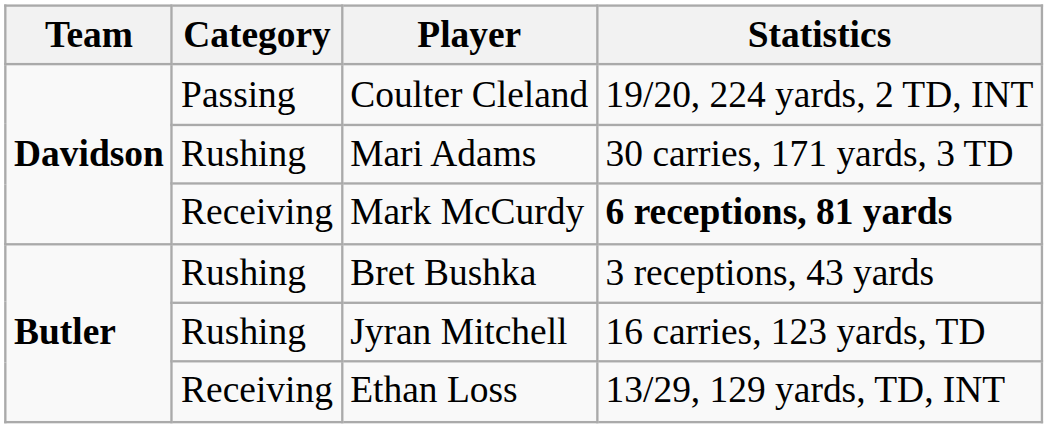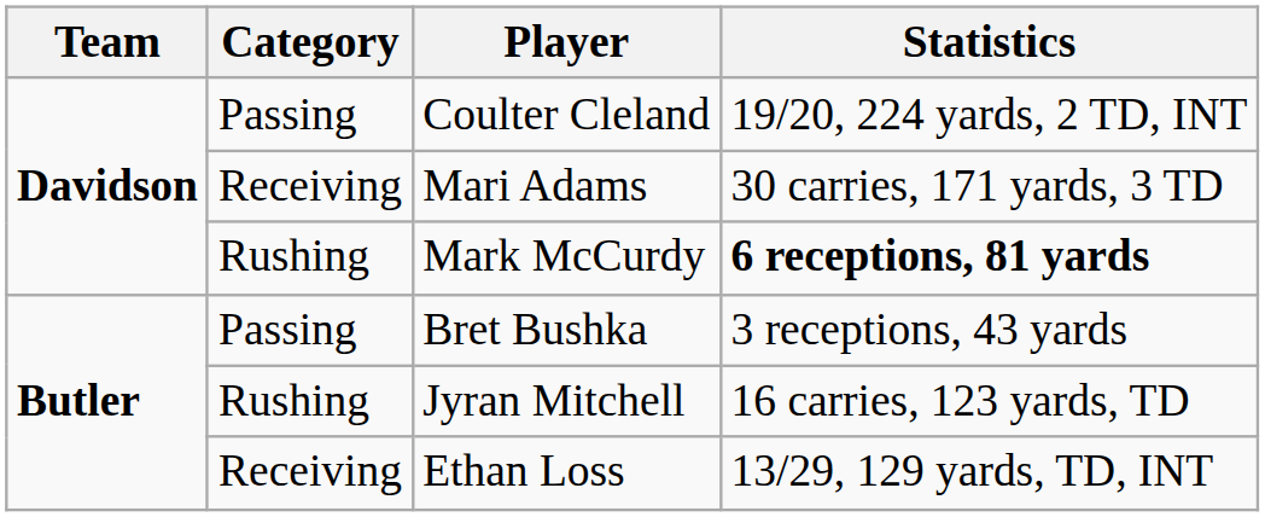Mari Adams | Category: Rushing -> Receiving
Mark McCurdy | Category: Receiving -> Rushing
Bret Bushka | Category: Rushing -> Passing
